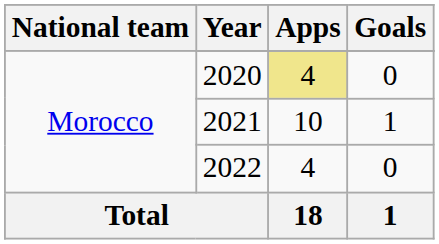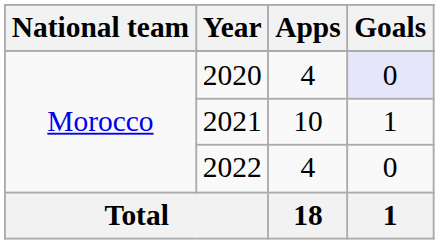2020 | Apps: khaki background -> no background
2020 | Goals: no background -> lavender background
